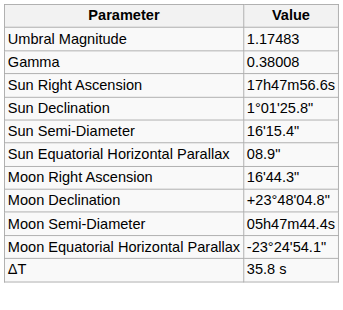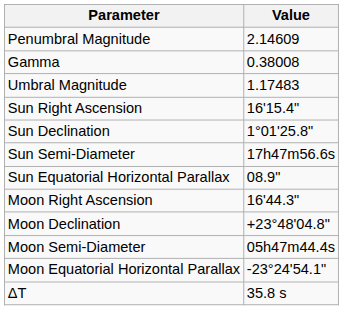+ row: Penumbral Magnitude | 2.14609
rows swapped: Umbral Magnitude <-> Gamma
Sun Right Ascension | Value: 17h47m56.6s -> 16'15.4"
Sun Semi-Diameter | Value: 16'15.4" -> 17h47m56.6s
